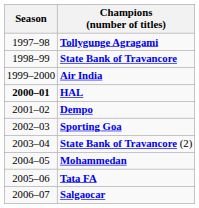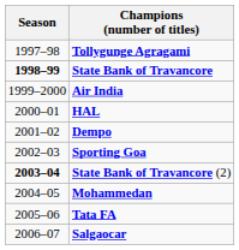State Bank of Travancore | Season: normal -> bold
HAL | Season: bold -> normal
State Bank of Travancore (2) | Season: normal -> bold
